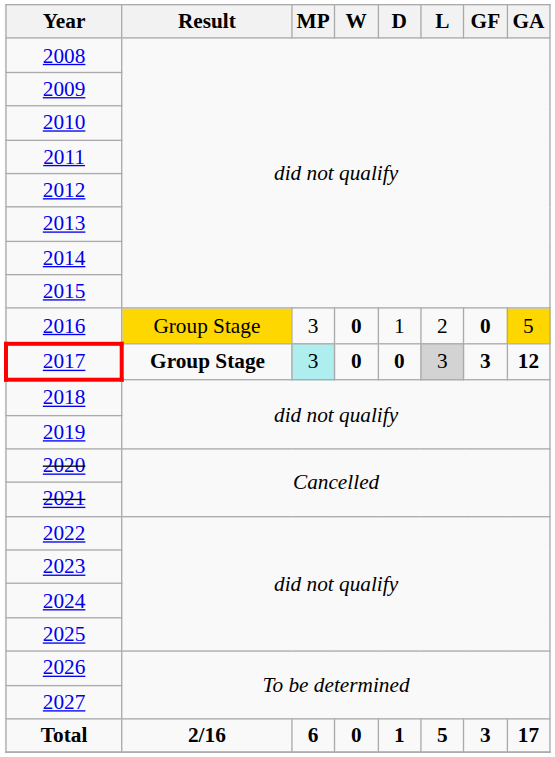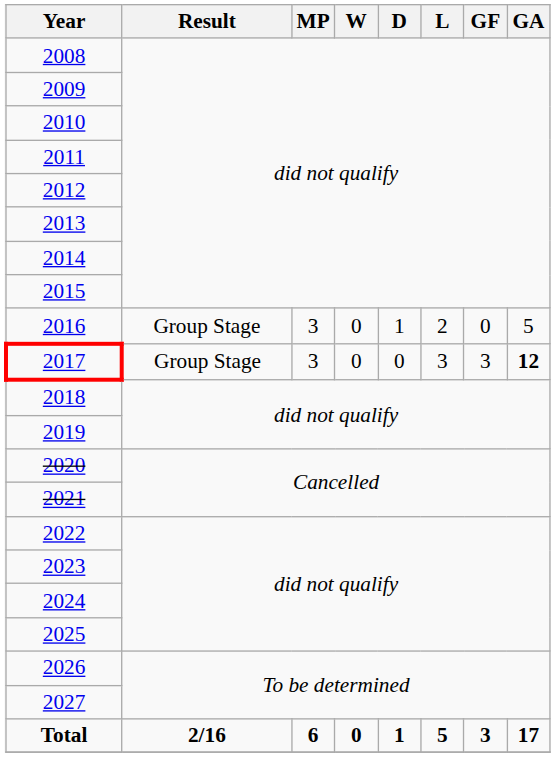2016 | Result: gold background -> no background
2016 | W: bold -> normal
2016 | GF: bold -> normal
2016 | GA: gold background -> no background
2017 | Result: bold -> normal
2017 | MP: paleturquoise background -> no background
2017 | W: bold -> normal
2017 | D: bold -> normal
2017 | L: lightgrey background -> no background
2017 | GF: bold -> normal
